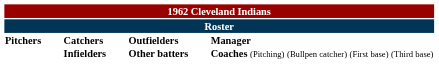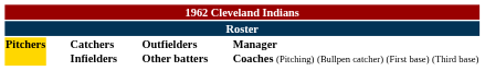Pitchers | column 1: no background -> gold background
